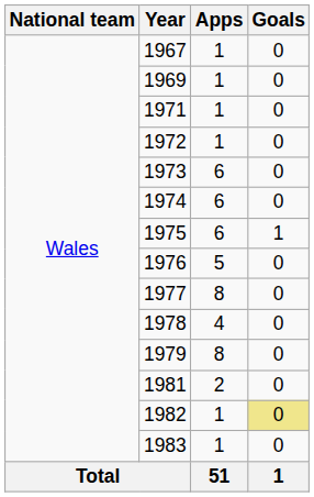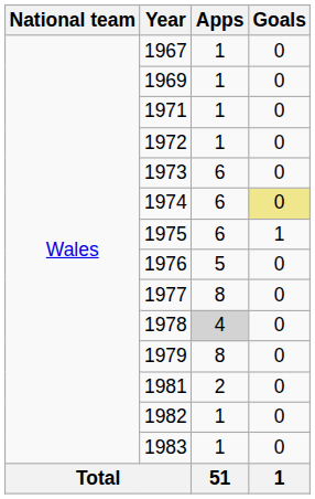1974 | Goals: no background -> khaki background
1978 | Apps: no background -> lightgrey background
1982 | Goals: khaki background -> no background
